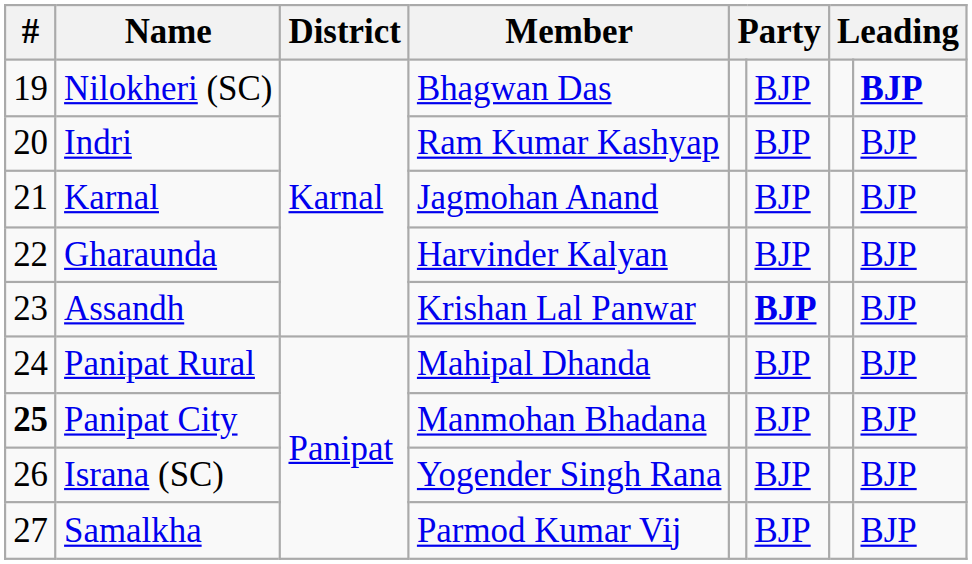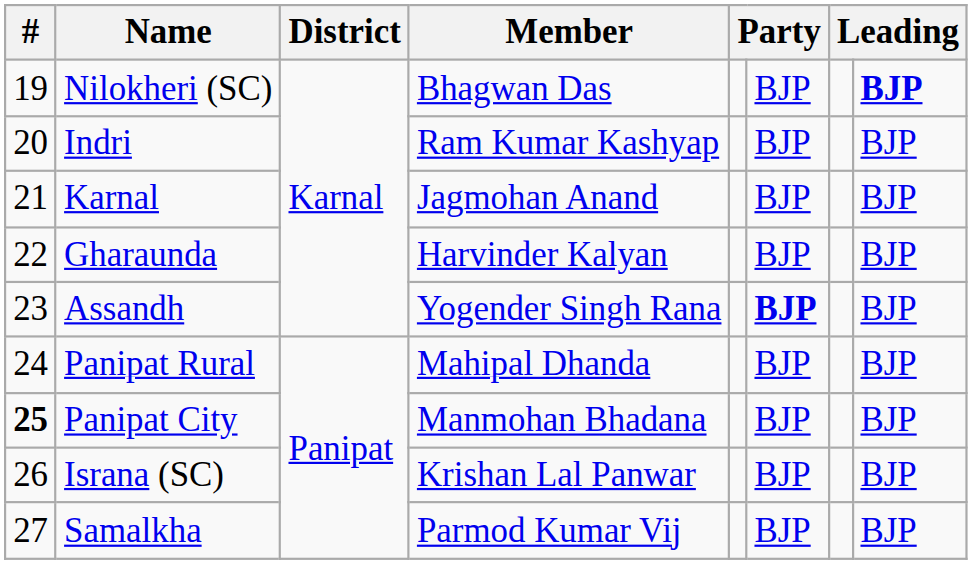Assandh | Member: Krishan Lal Panwar -> Yogender Singh Rana
Israna (SC) | Member: Yogender Singh Rana -> Krishan Lal Panwar
